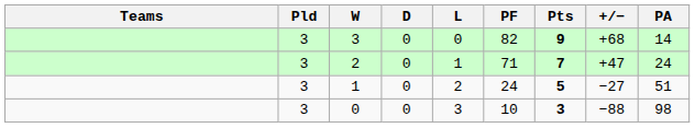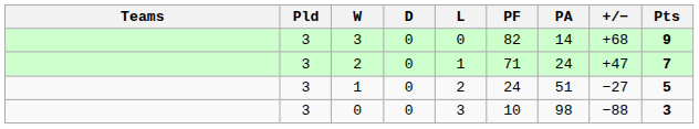columns swapped: PA <-> Pts
